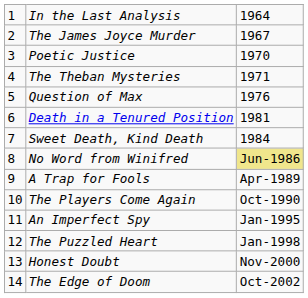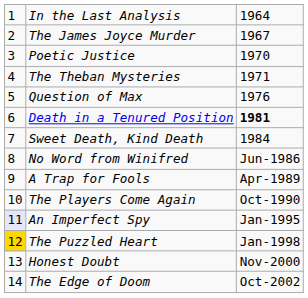Death in a Tenured Position | column 3: normal -> bold
No Word from Winifred | column 3: khaki background -> no background
An Imperfect Spy | column 1: no background -> lavender background
The Puzzled Heart | column 1: no background -> gold background
